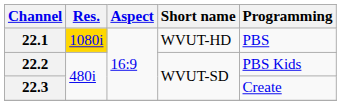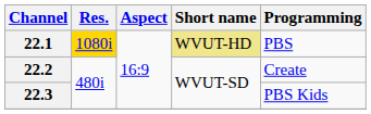22.1 | Short name: no background -> khaki background
22.2 | Programming: PBS Kids -> Create
22.3 | Programming: Create -> PBS Kids
